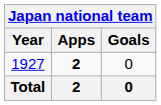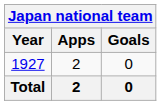1927 | Apps: bold -> normal
